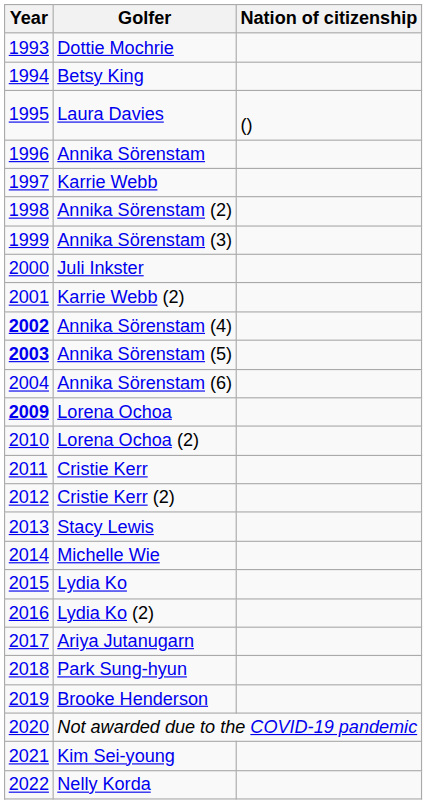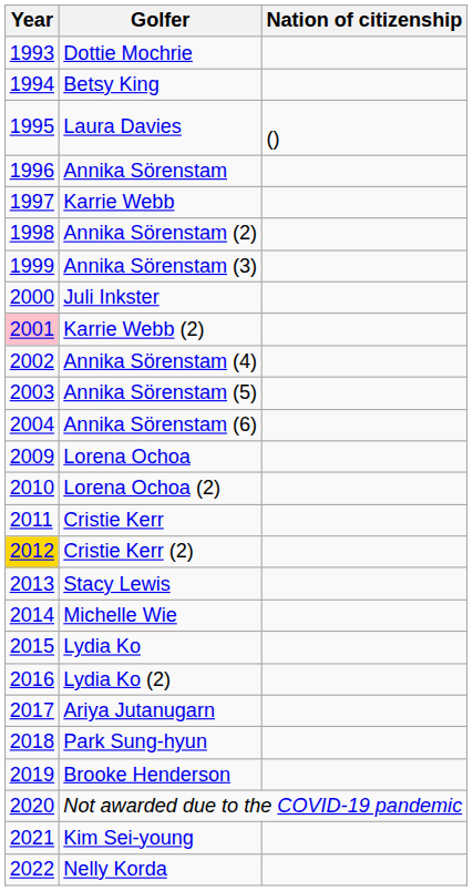Karrie Webb (2) | Year: no background -> pink background
Annika Sörenstam (4) | Year: bold -> normal
Annika Sörenstam (5) | Year: bold -> normal
Lorena Ochoa | Year: bold -> normal
Cristie Kerr (2) | Year: no background -> gold background
